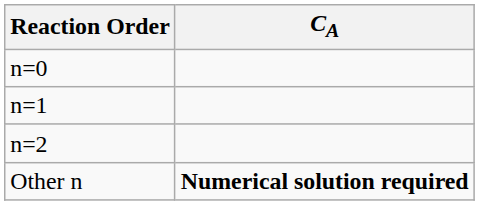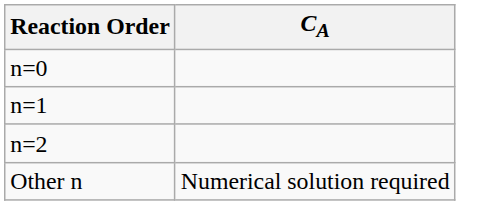Other n | CA: bold -> normal
